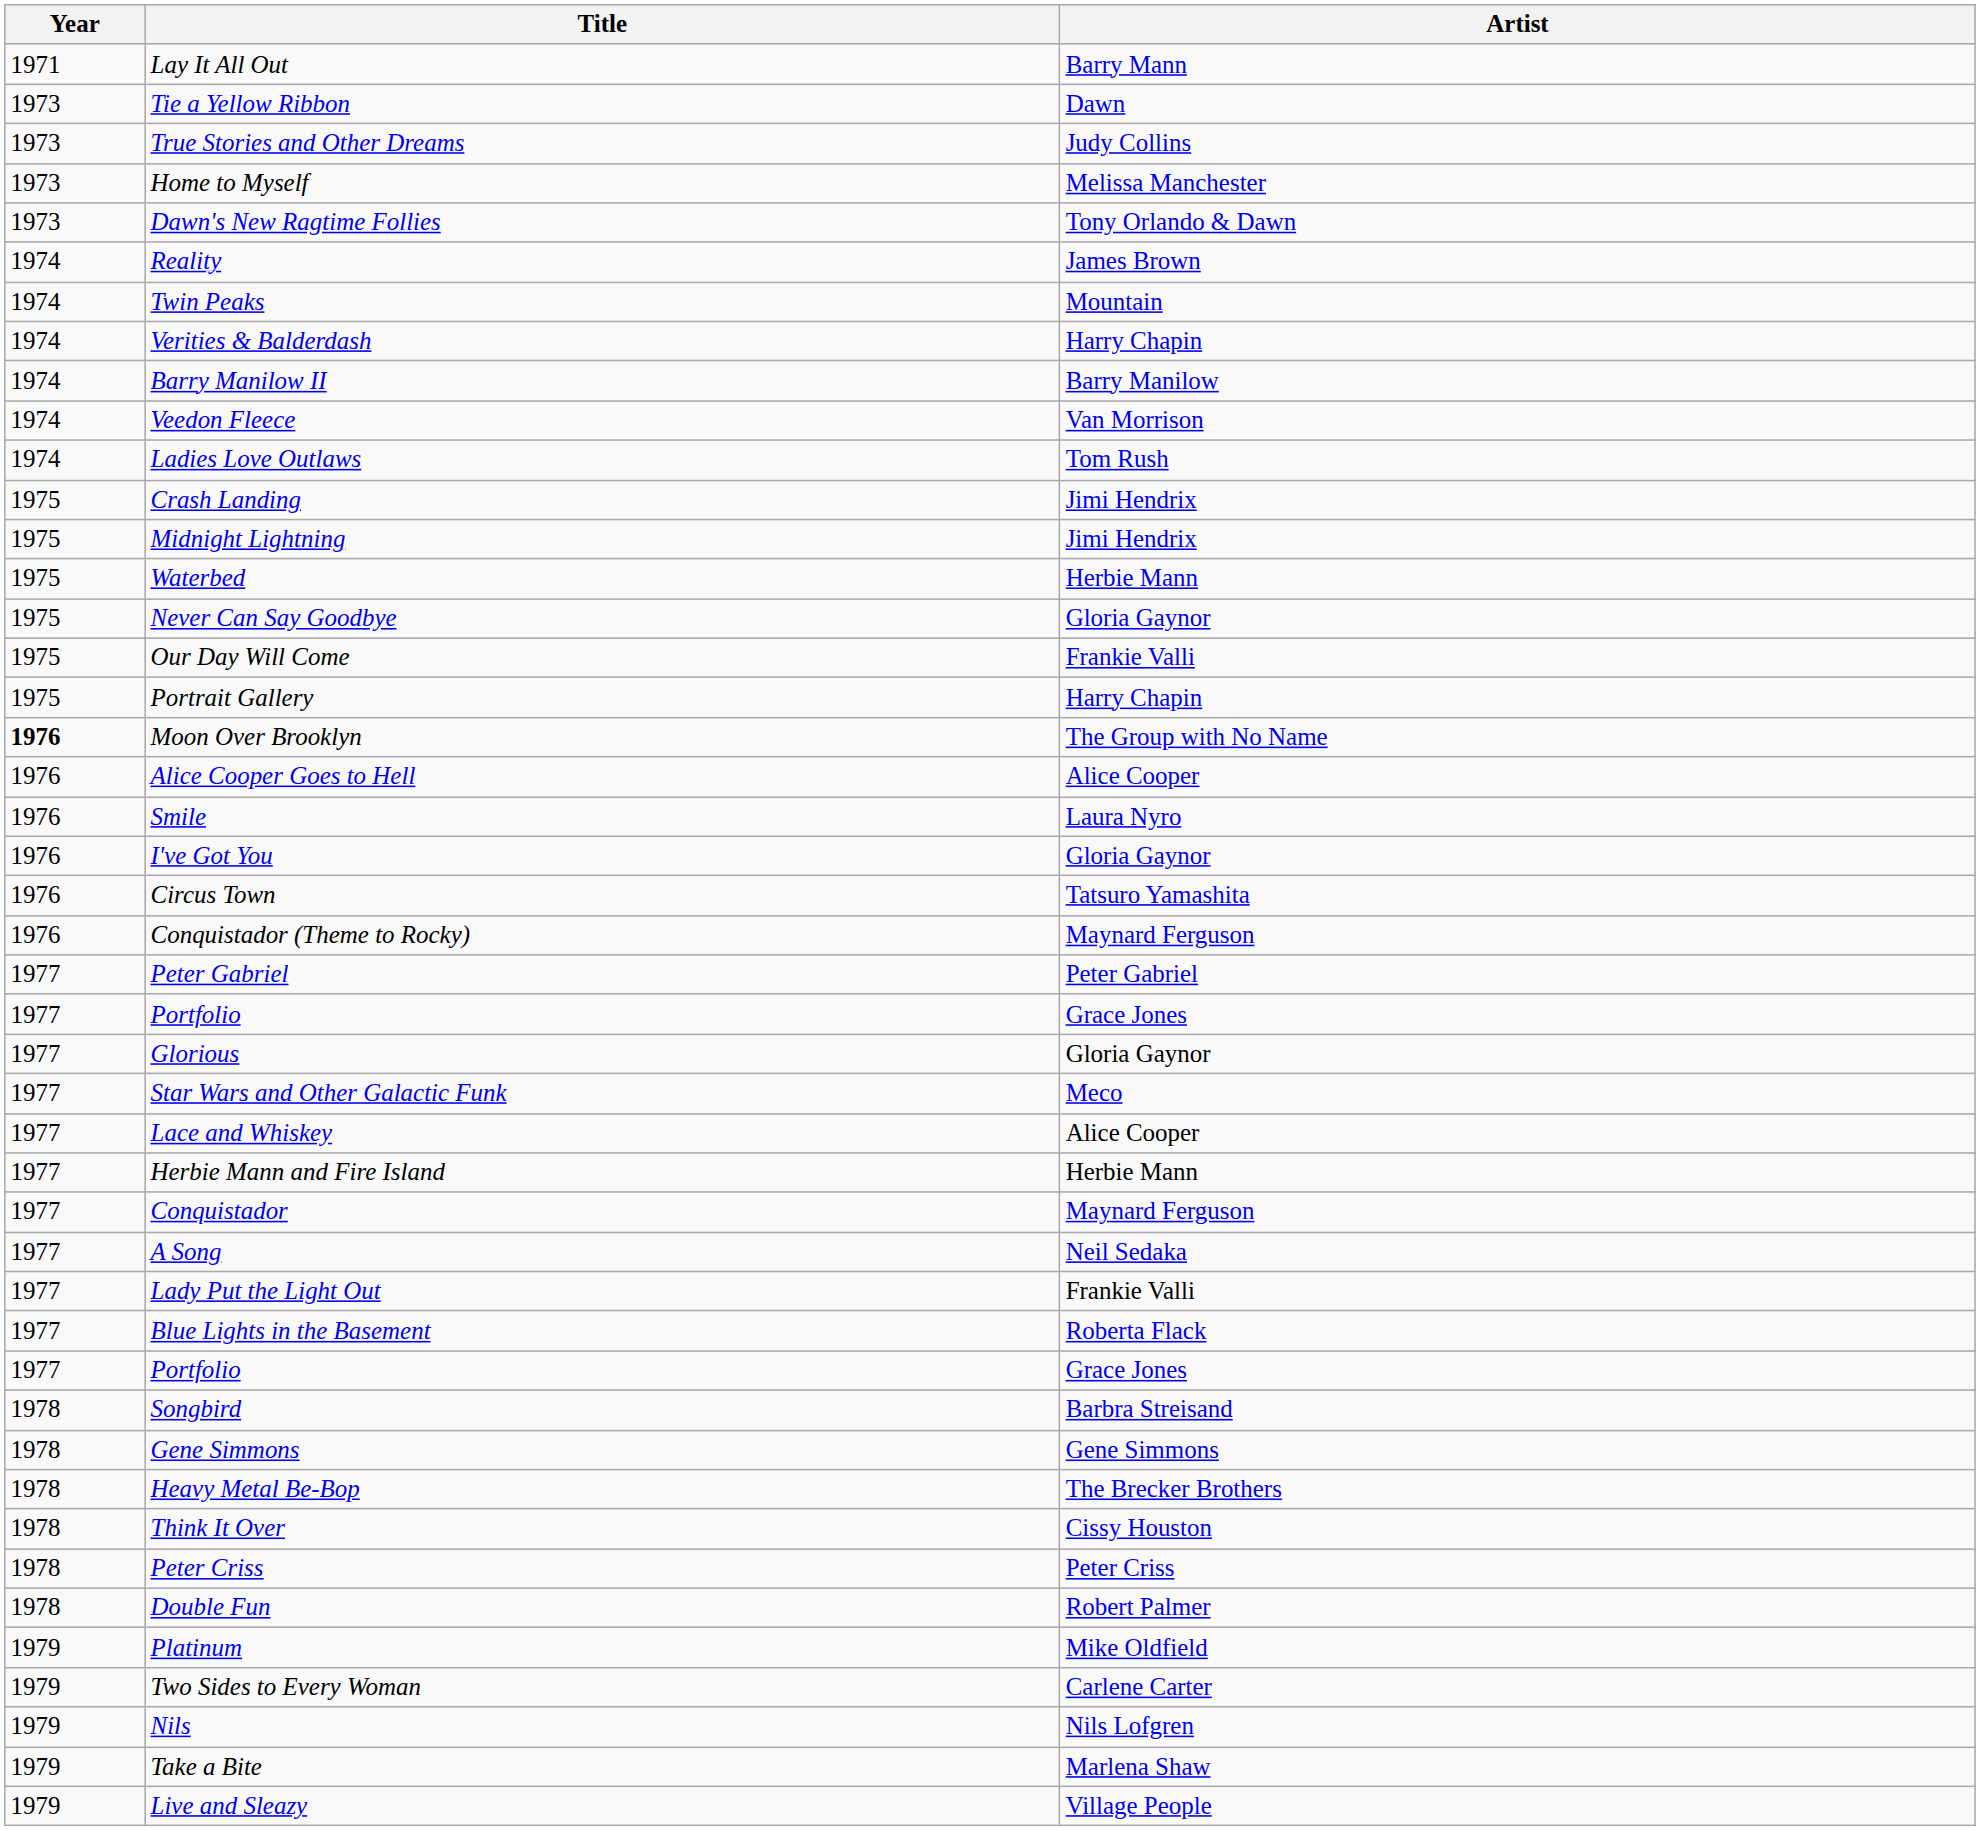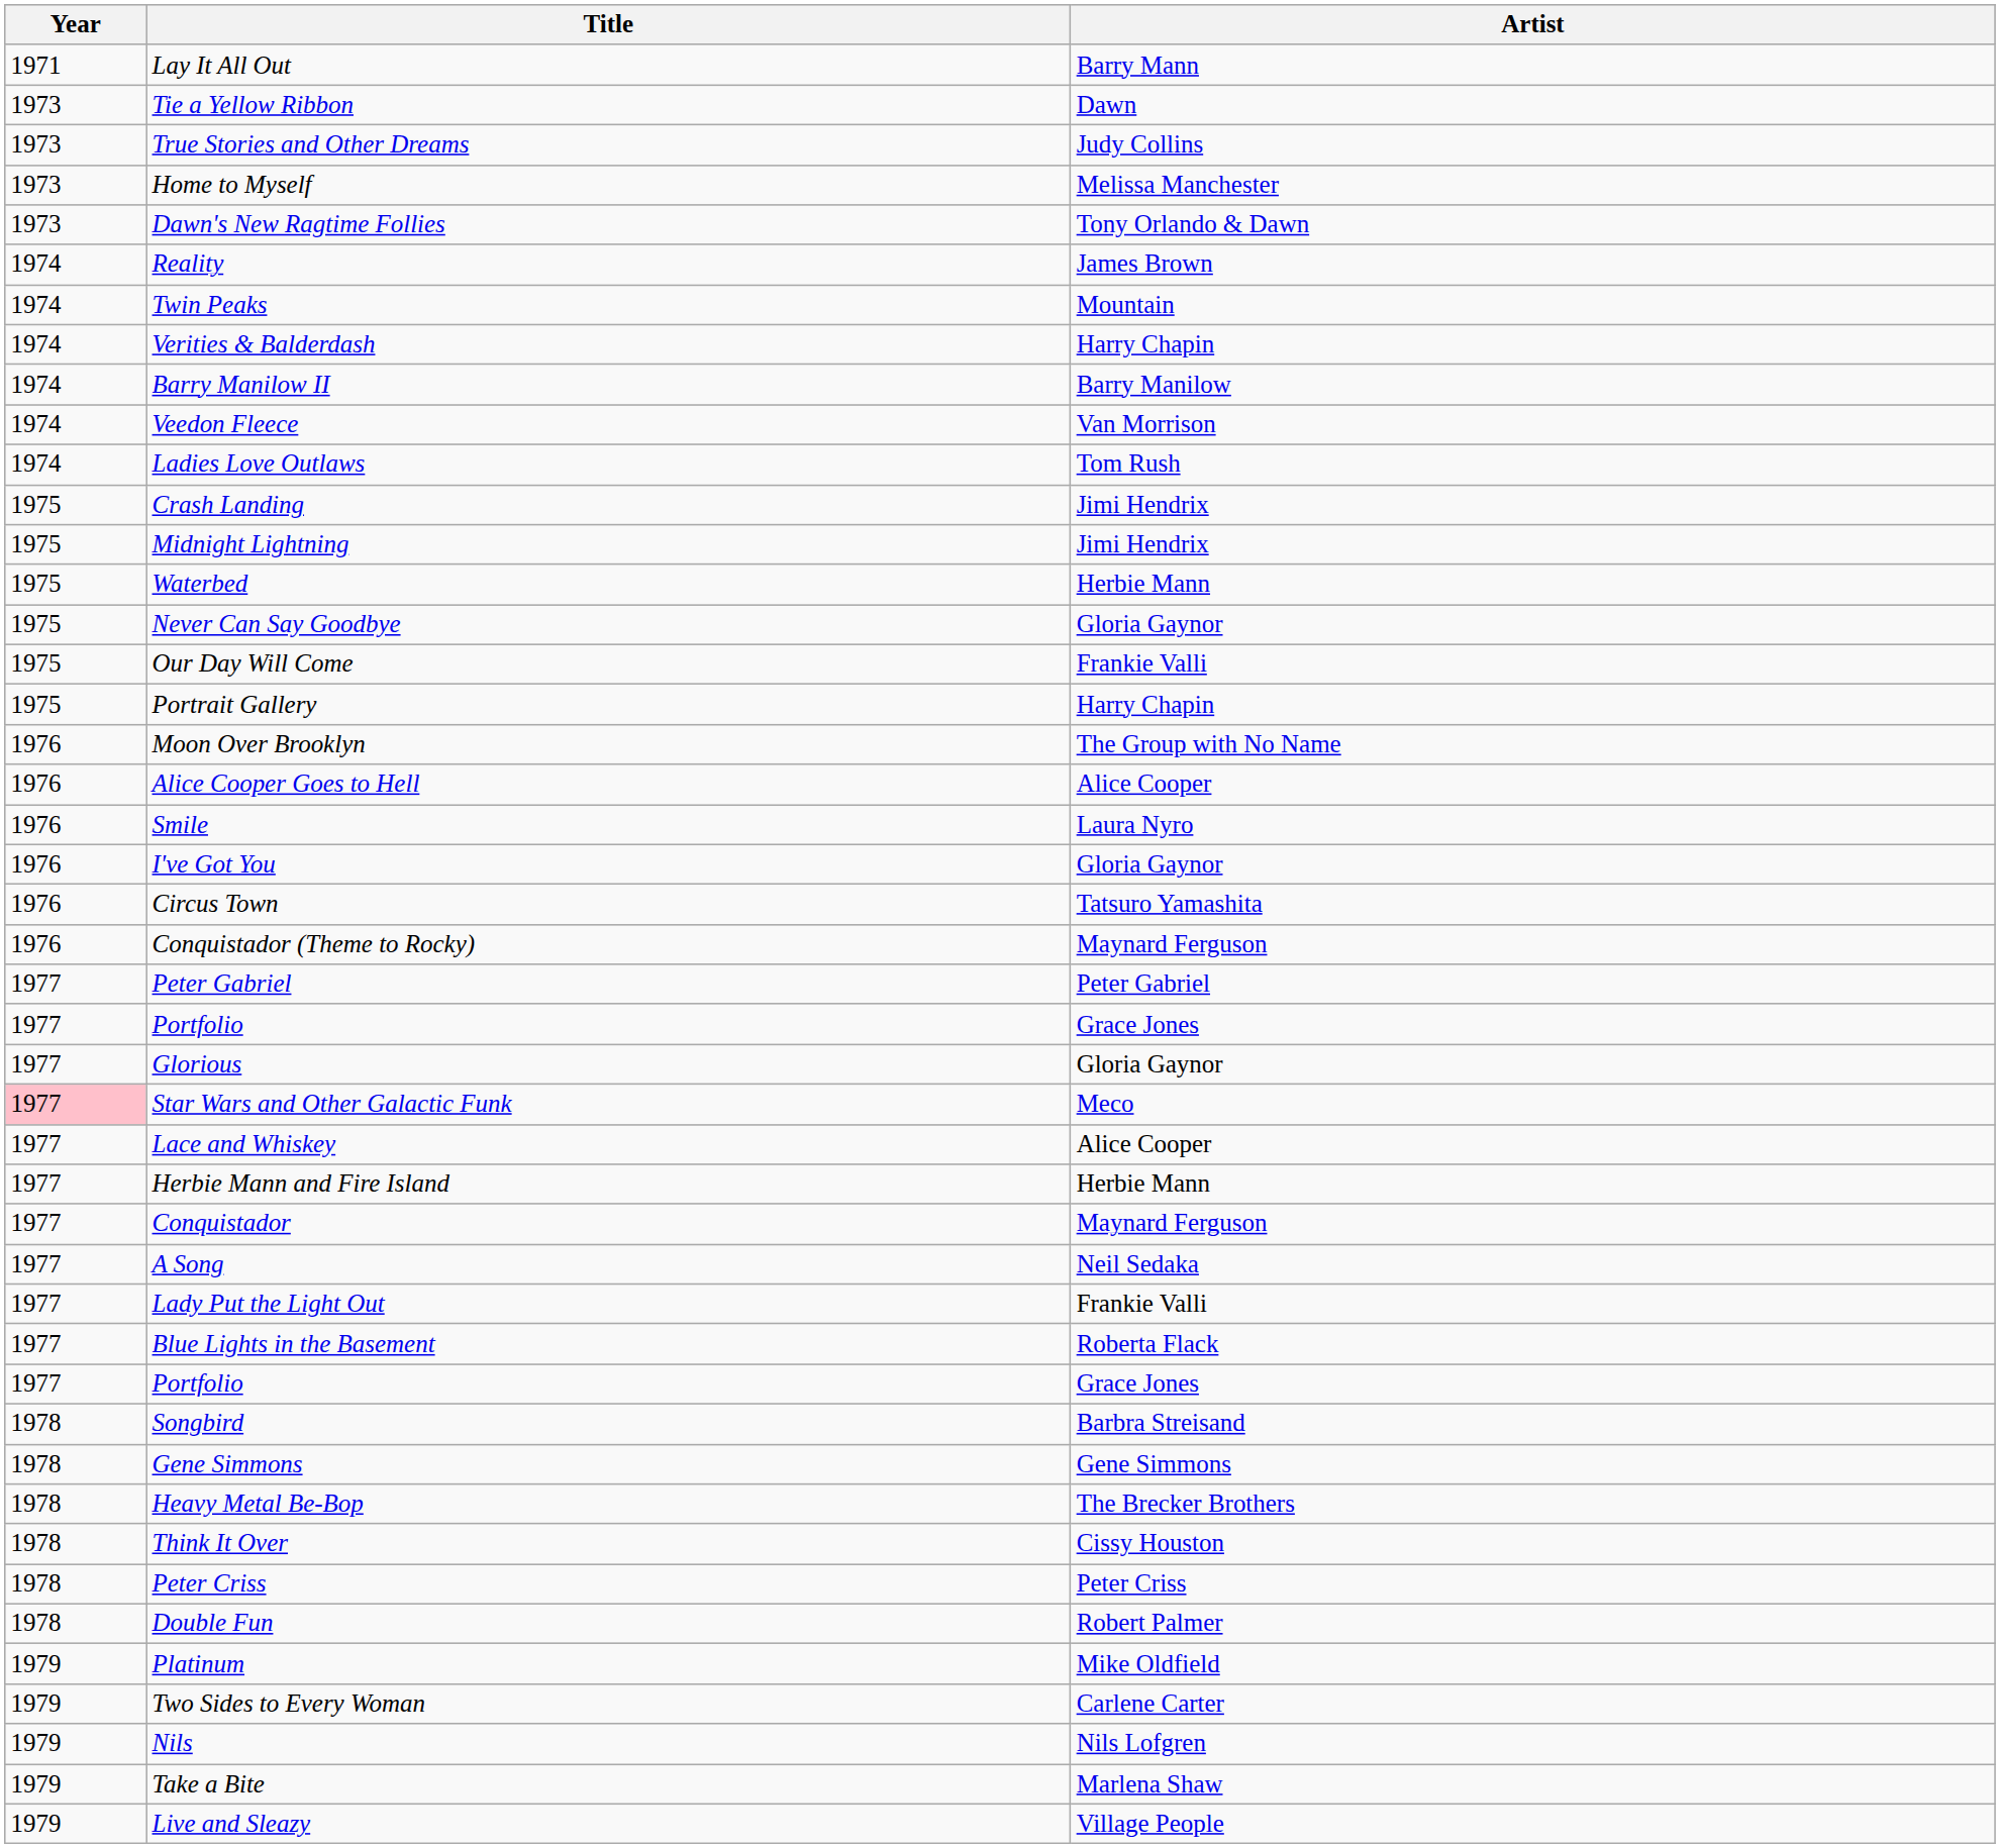Moon Over Brooklyn | Year: bold -> normal
Star Wars and Other Galactic Funk | Year: no background -> pink background
